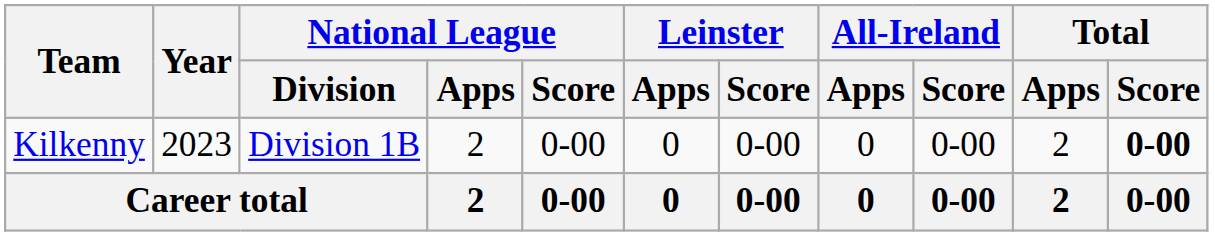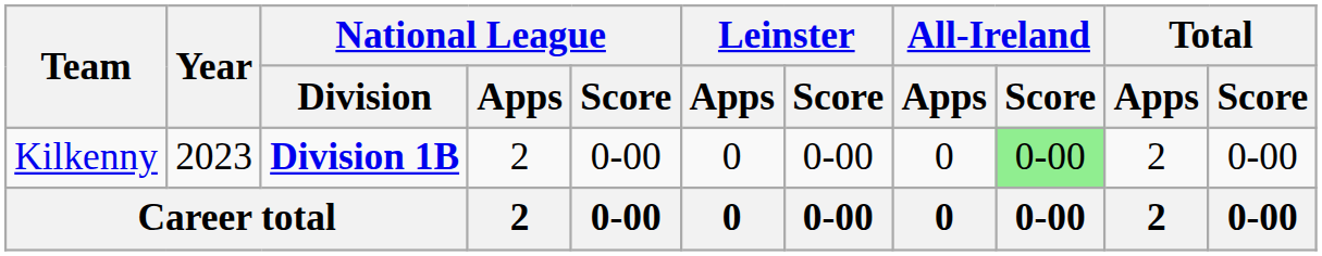Kilkenny | National League / Division: normal -> bold
Kilkenny | All-Ireland / Score: no background -> lightgreen background
Kilkenny | Total / Score: bold -> normal
